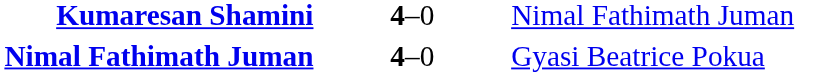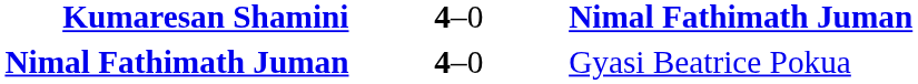Kumaresan Shamini | column 3: normal -> bold
